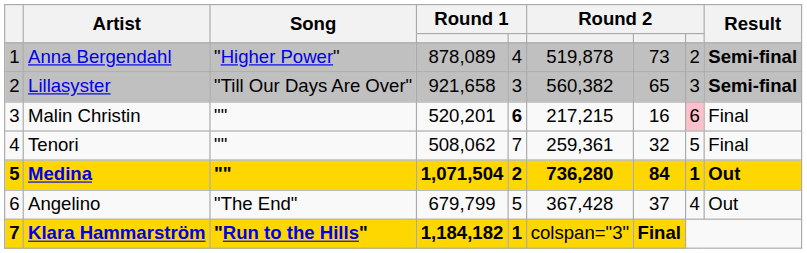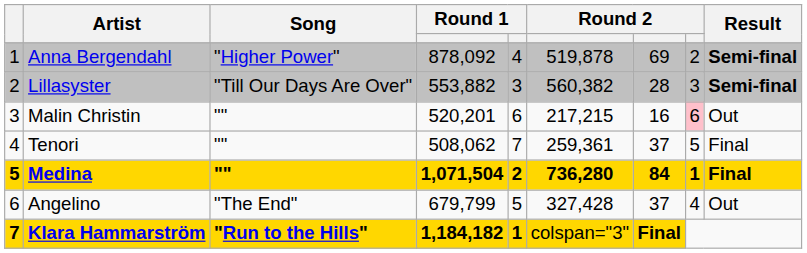Anna Bergendahl | column 4: 878,089 -> 878,092
Anna Bergendahl | column 7: 73 -> 69
Lillasyster | column 4: 921,658 -> 553,882
Lillasyster | column 7: 65 -> 28
Malin Christin | column 5: bold -> normal
Malin Christin | Result: Final -> Out
Tenori | column 7: 32 -> 37
Medina | Result: Out -> Final
Angelino | column 6: 367,428 -> 327,428
